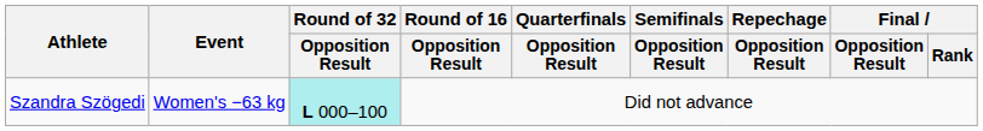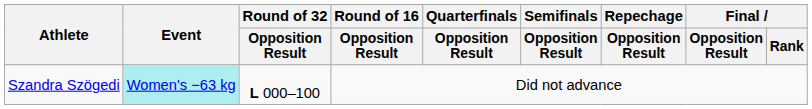Szandra Szögedi | Event: no background -> paleturquoise background
Szandra Szögedi | Round of 32 / Opposition Result: paleturquoise background -> no background
